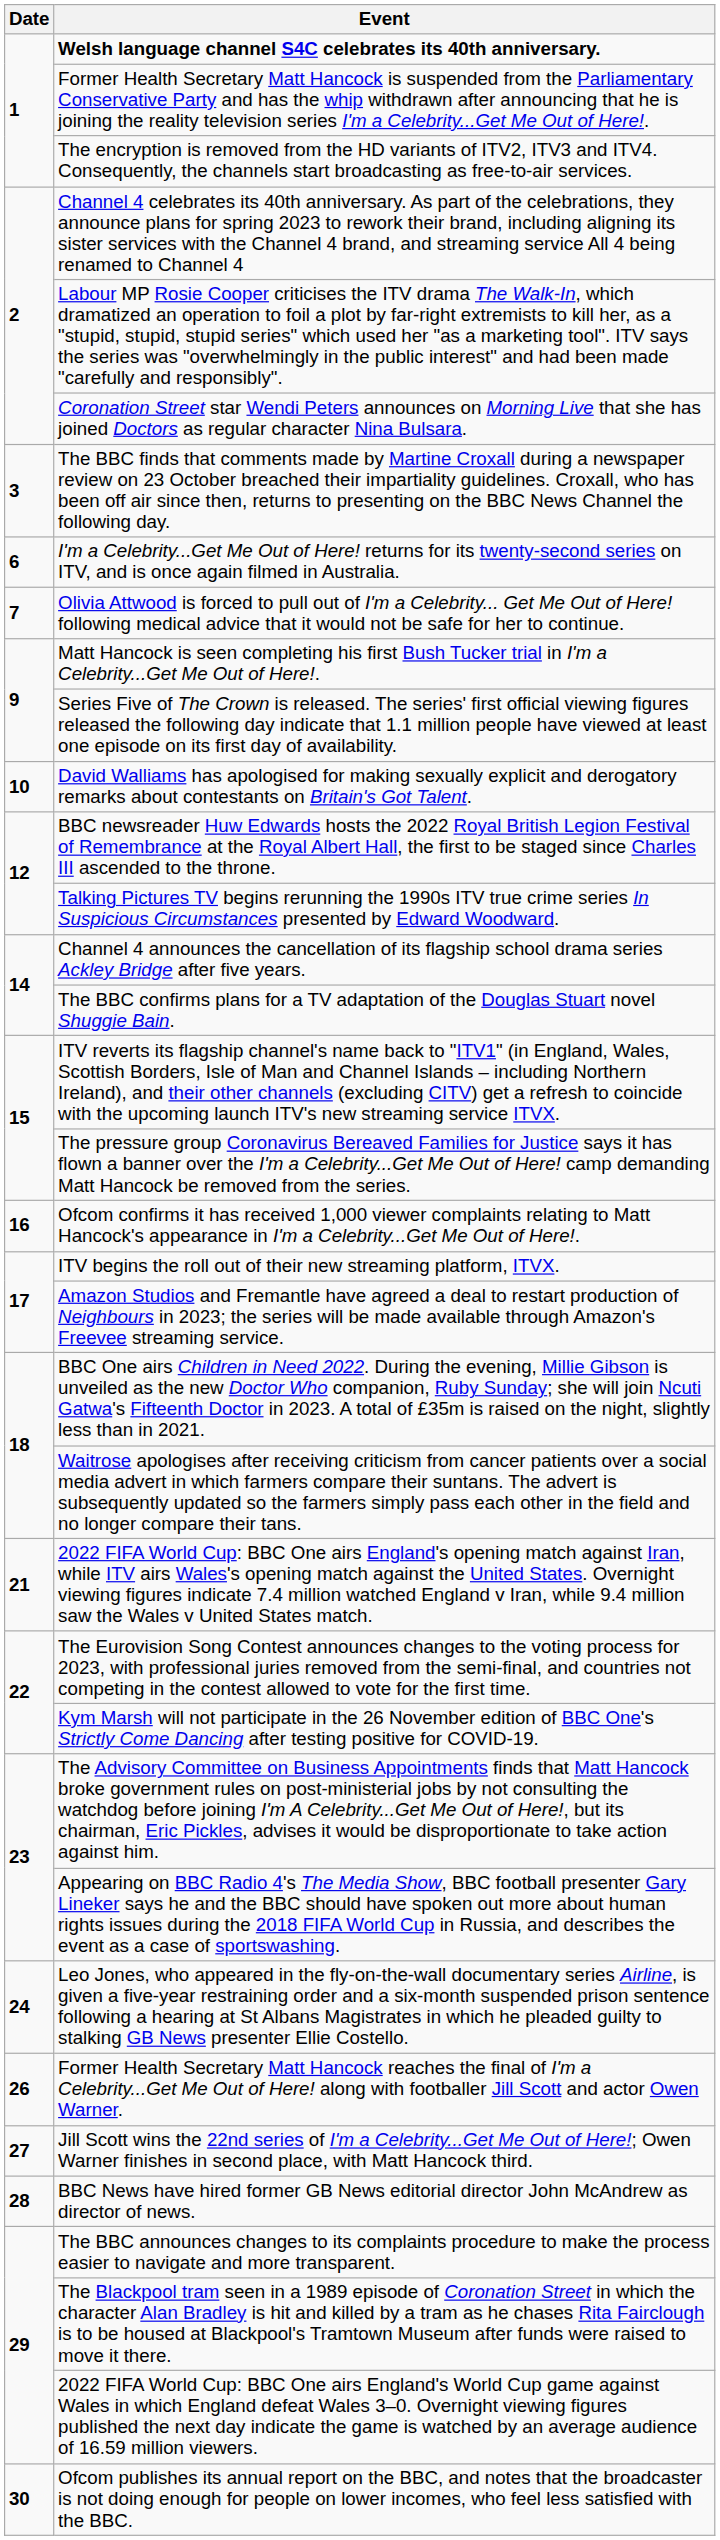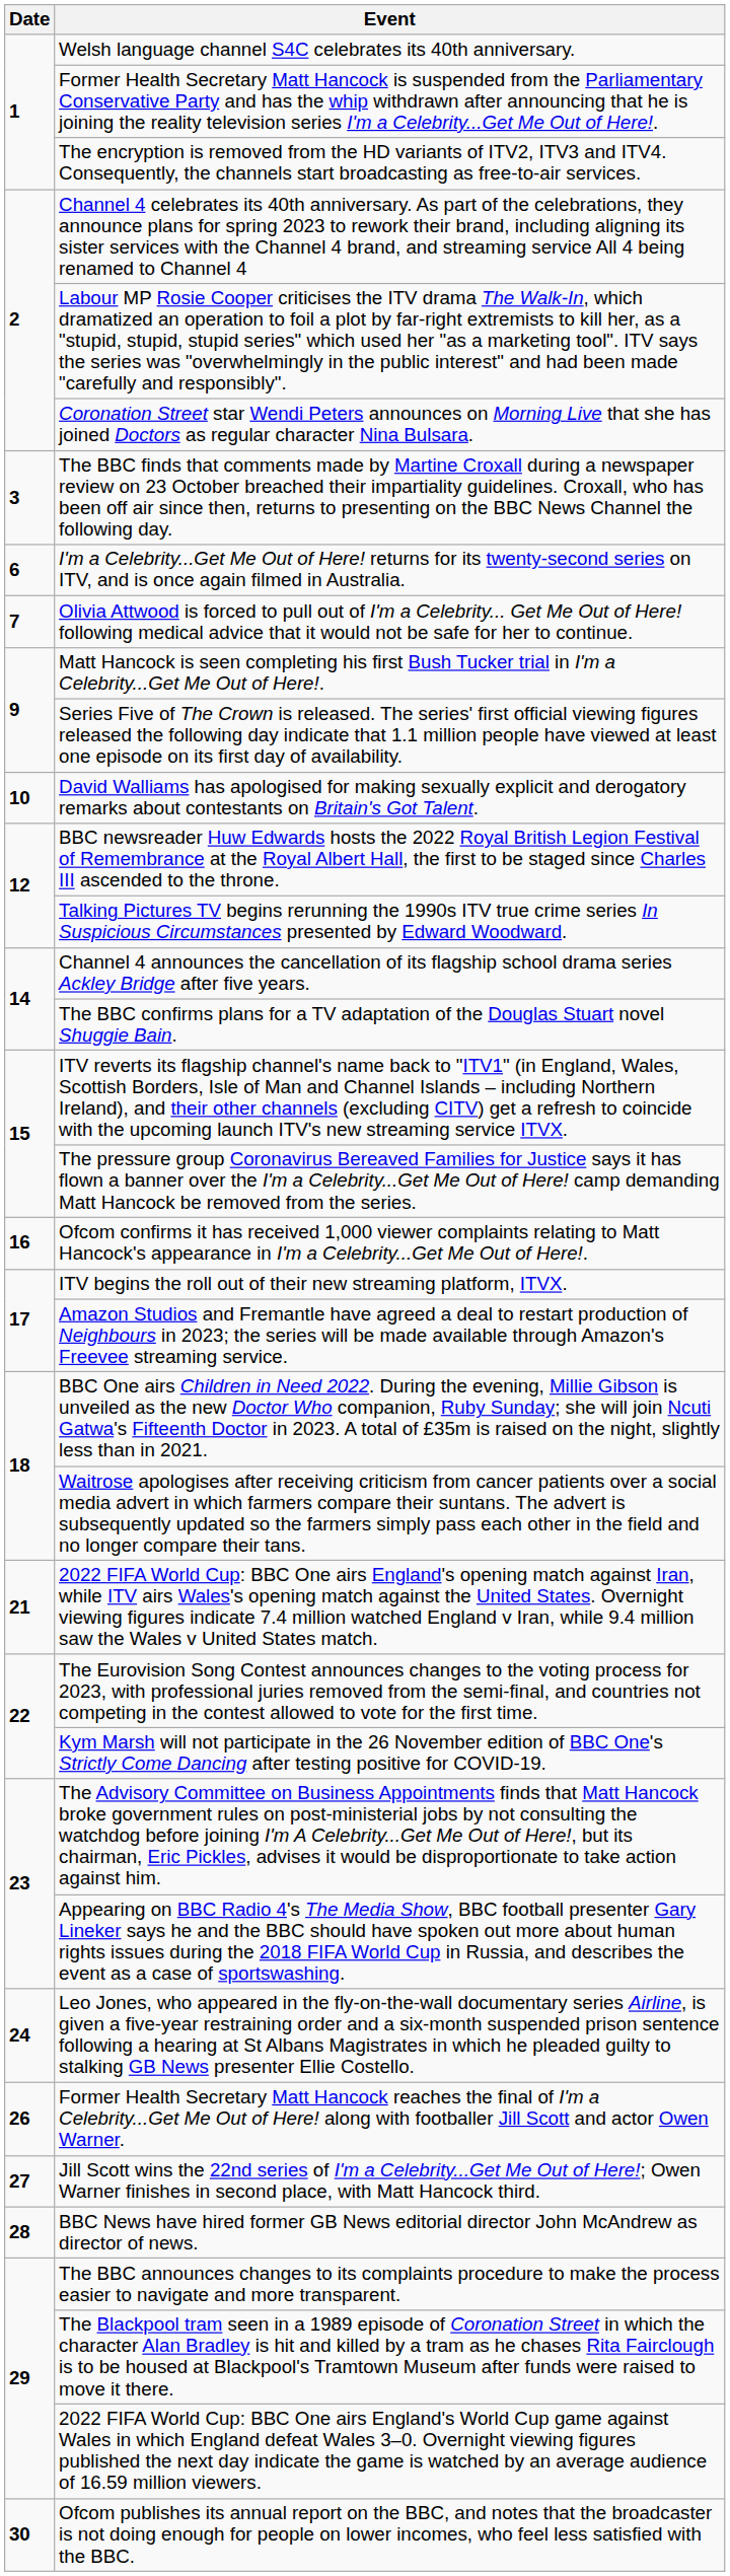Welsh language channel S4C celebrates its 40th anniversary. | Event: bold -> normal
